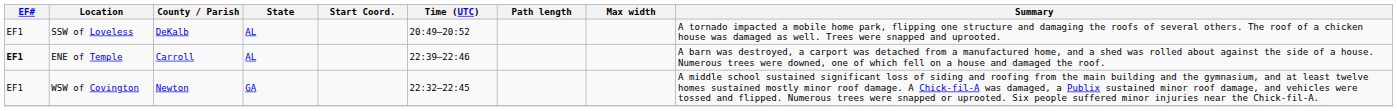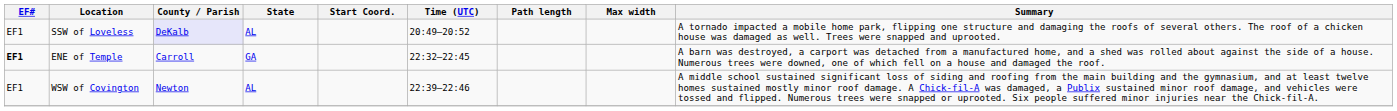SSW of Loveless | County / Parish: no background -> lavender background
ENE of Temple | State: AL -> GA
ENE of Temple | Time (UTC): 22:39–22:46 -> 22:32–22:45
WSW of Covington | State: GA -> AL
WSW of Covington | Time (UTC): 22:32–22:45 -> 22:39–22:46
